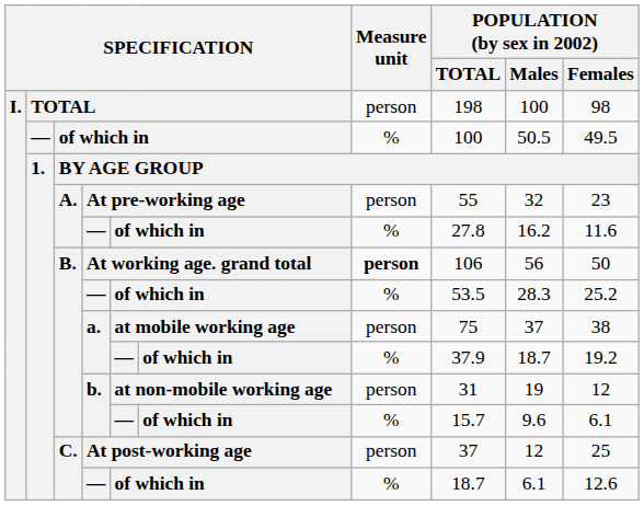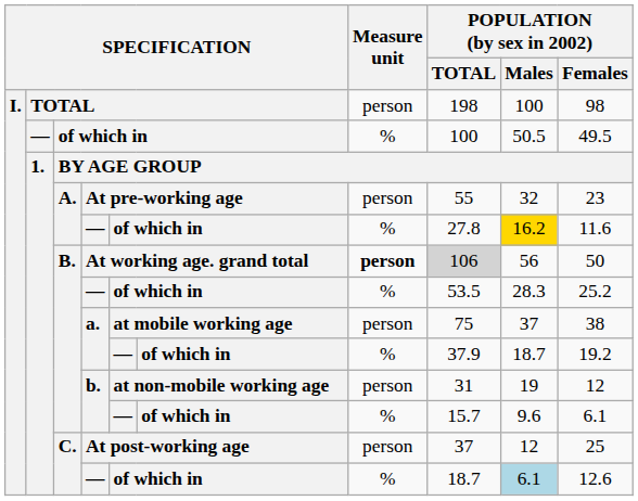A. / — | POPULATION (by sex in 2002) / Males: no background -> gold background
At working age. grand total | POPULATION (by sex in 2002) / TOTAL: no background -> lightgrey background
C. / — | POPULATION (by sex in 2002) / Males: no background -> lightblue background
